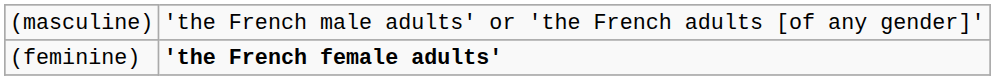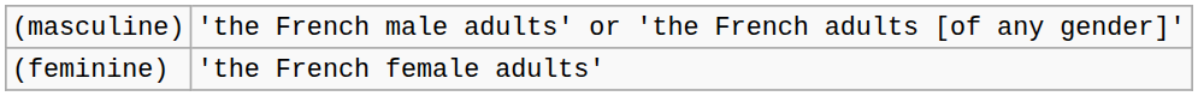(feminine) | column 2: bold -> normal
